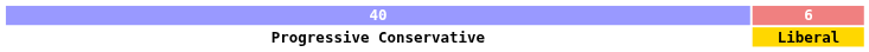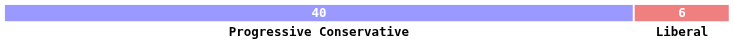Progressive Conservative | 6: gold background -> no background
